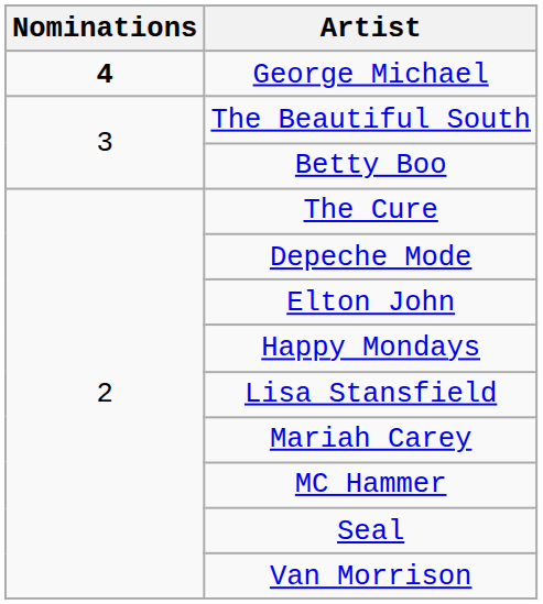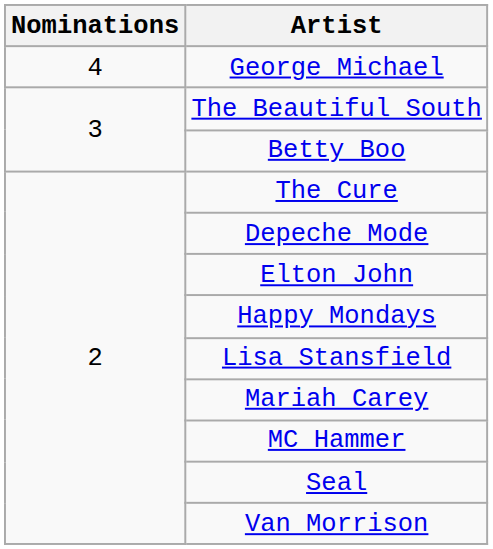George Michael | Nominations: bold -> normal
